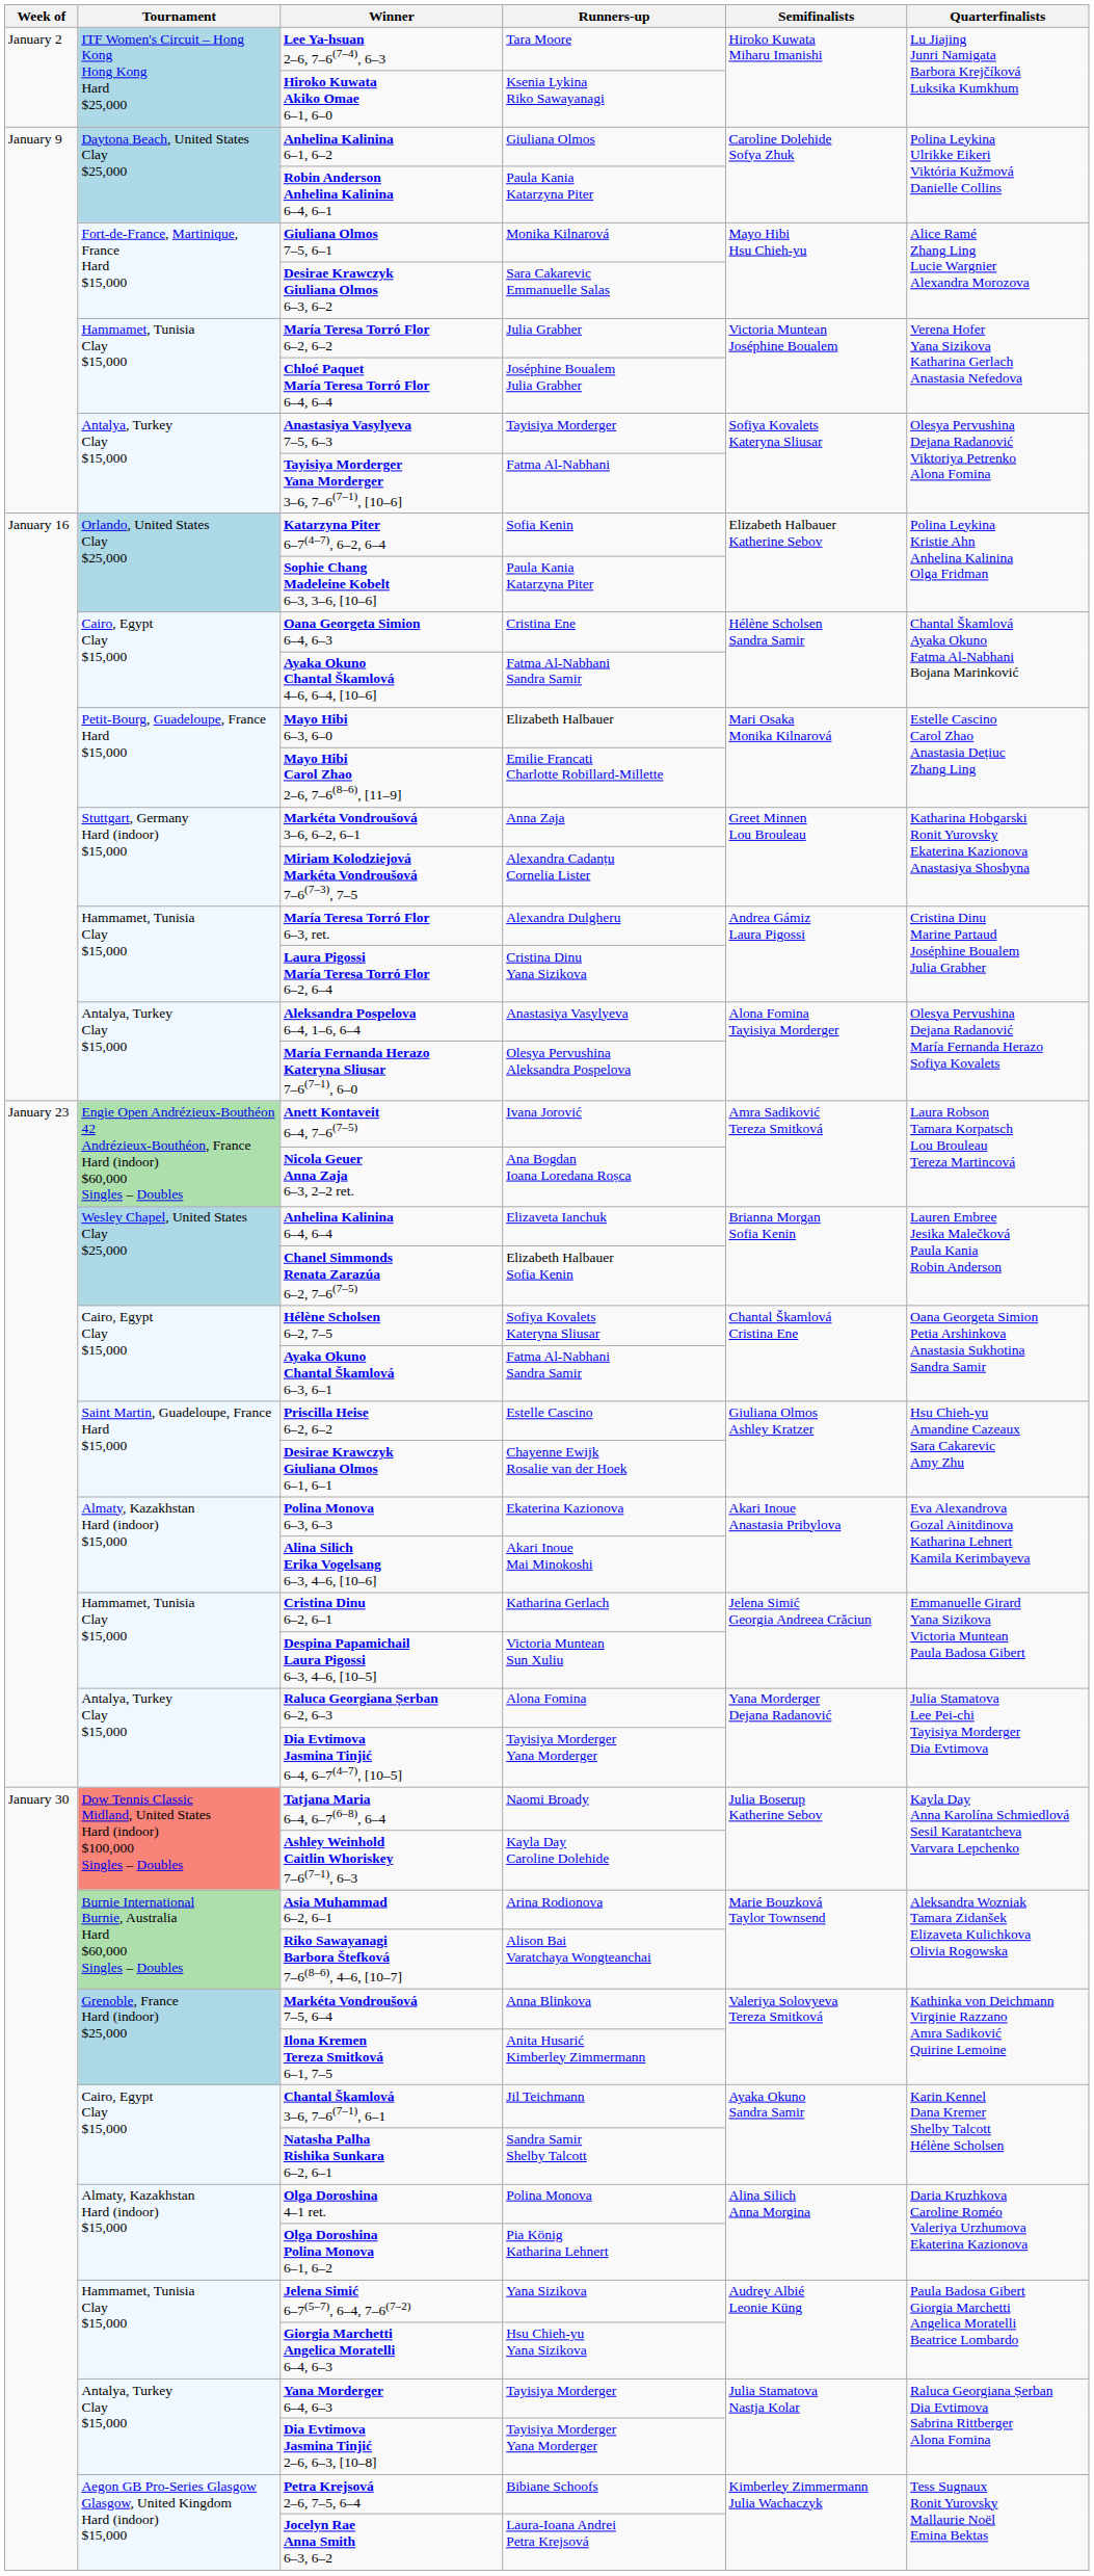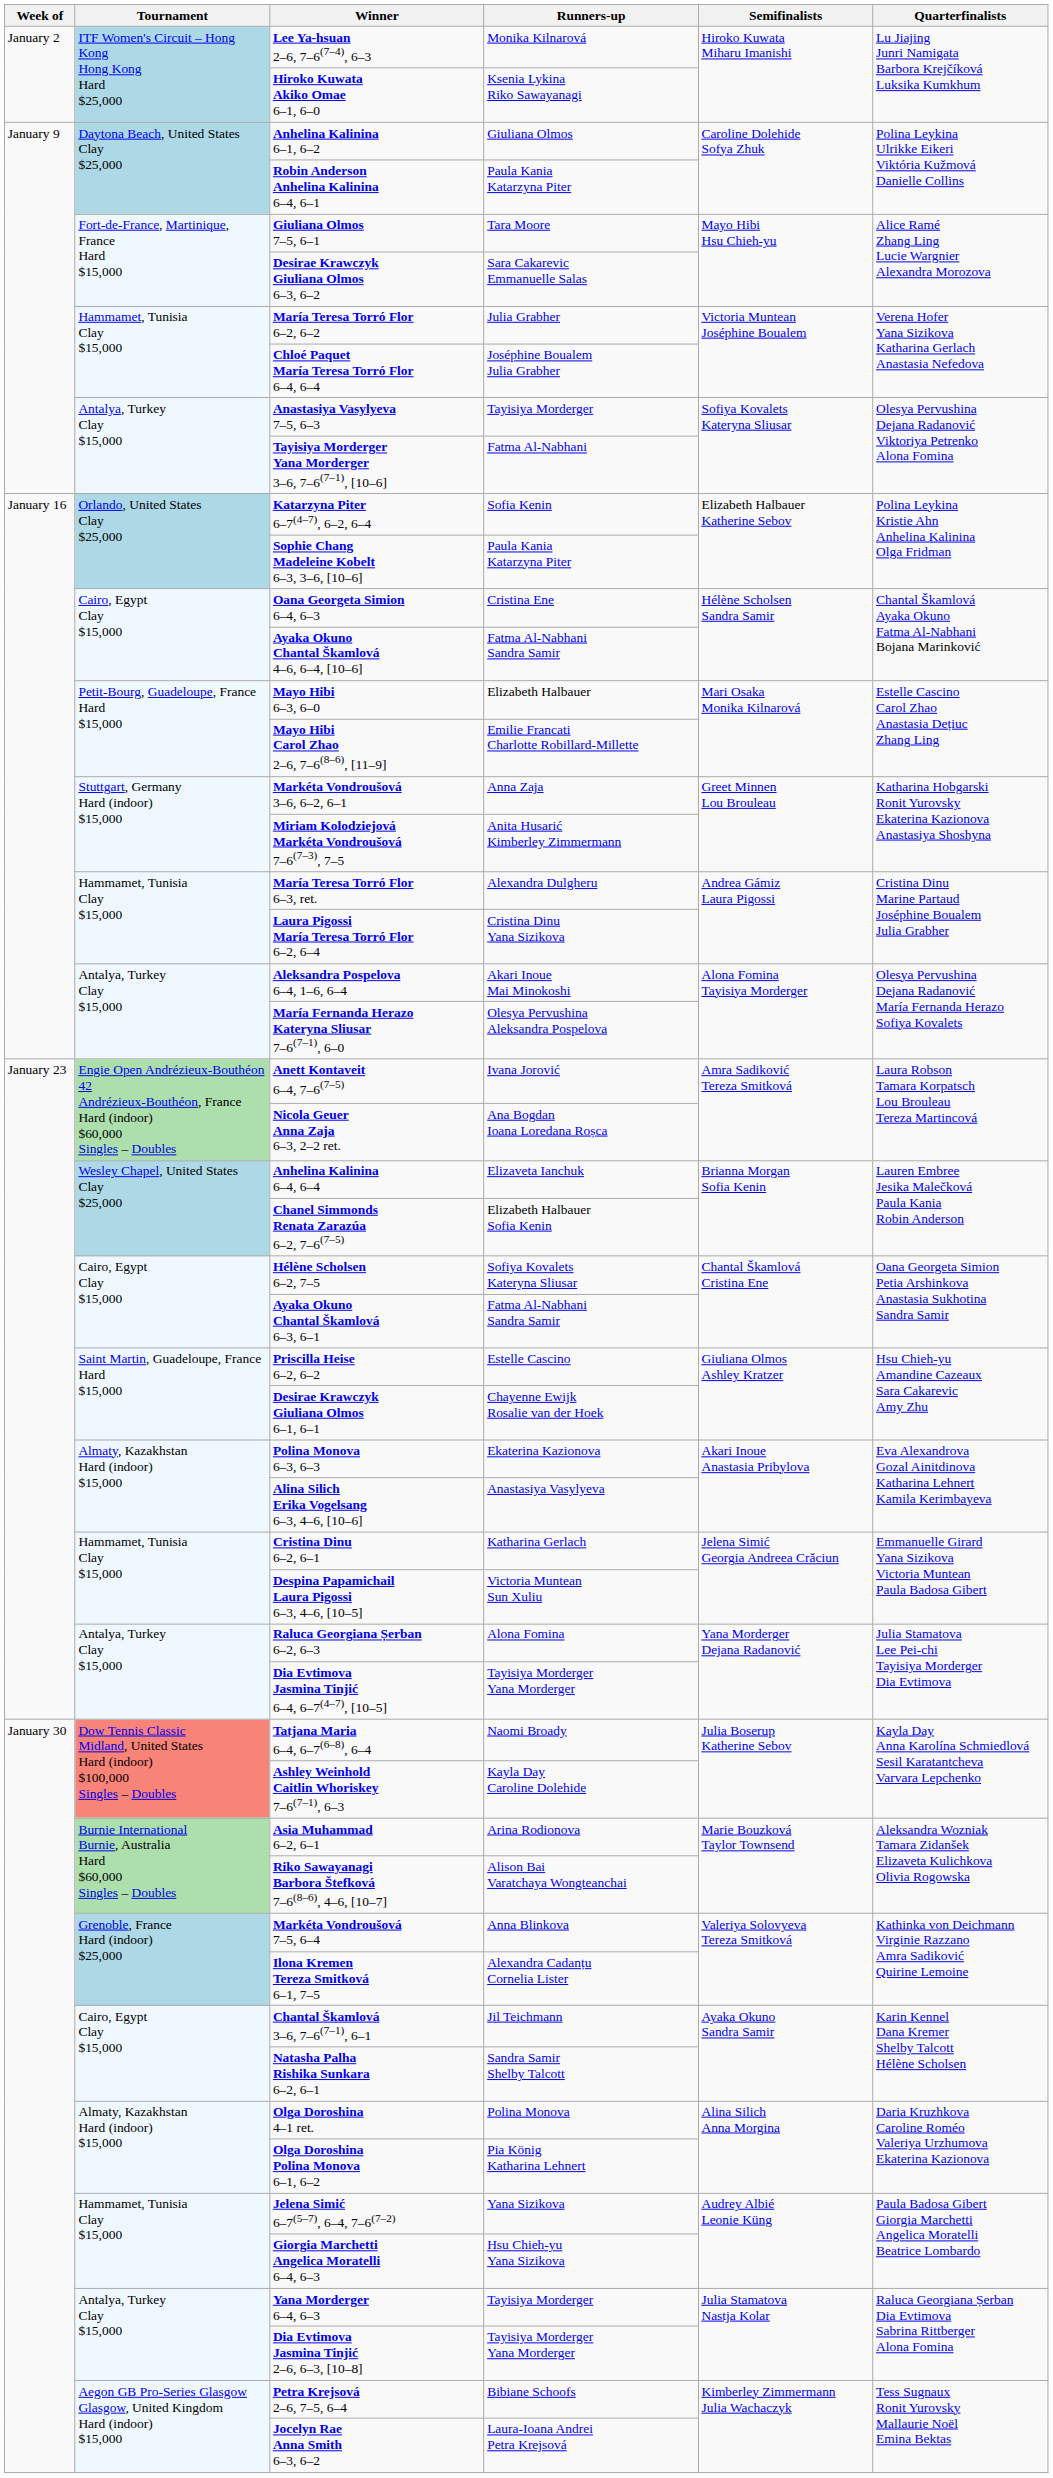Lee Ya-hsuan 2–6, 7–6(7–4), 6–3 | Runners-up: Tara Moore -> Monika Kilnarová
Giuliana Olmos 7–5, 6–1 | Runners-up: Monika Kilnarová -> Tara Moore
Miriam Kolodziejová Markéta Vondroušová 7–6(7–3), 7–5 | Runners-up: Alexandra Cadanțu Cornelia Lister -> Anita Husarić Kimberley Zimmermann
Aleksandra Pospelova 6–4, 1–6, 6–4 | Runners-up: Anastasiya Vasylyeva -> Akari Inoue Mai Minokoshi
Alina Silich Erika Vogelsang 6–3, 4–6, [10–6] | Runners-up: Akari Inoue Mai Minokoshi -> Anastasiya Vasylyeva
Ilona Kremen Tereza Smitková 6–1, 7–5 | Runners-up: Anita Husarić Kimberley Zimmermann -> Alexandra Cadanțu Cornelia Lister
